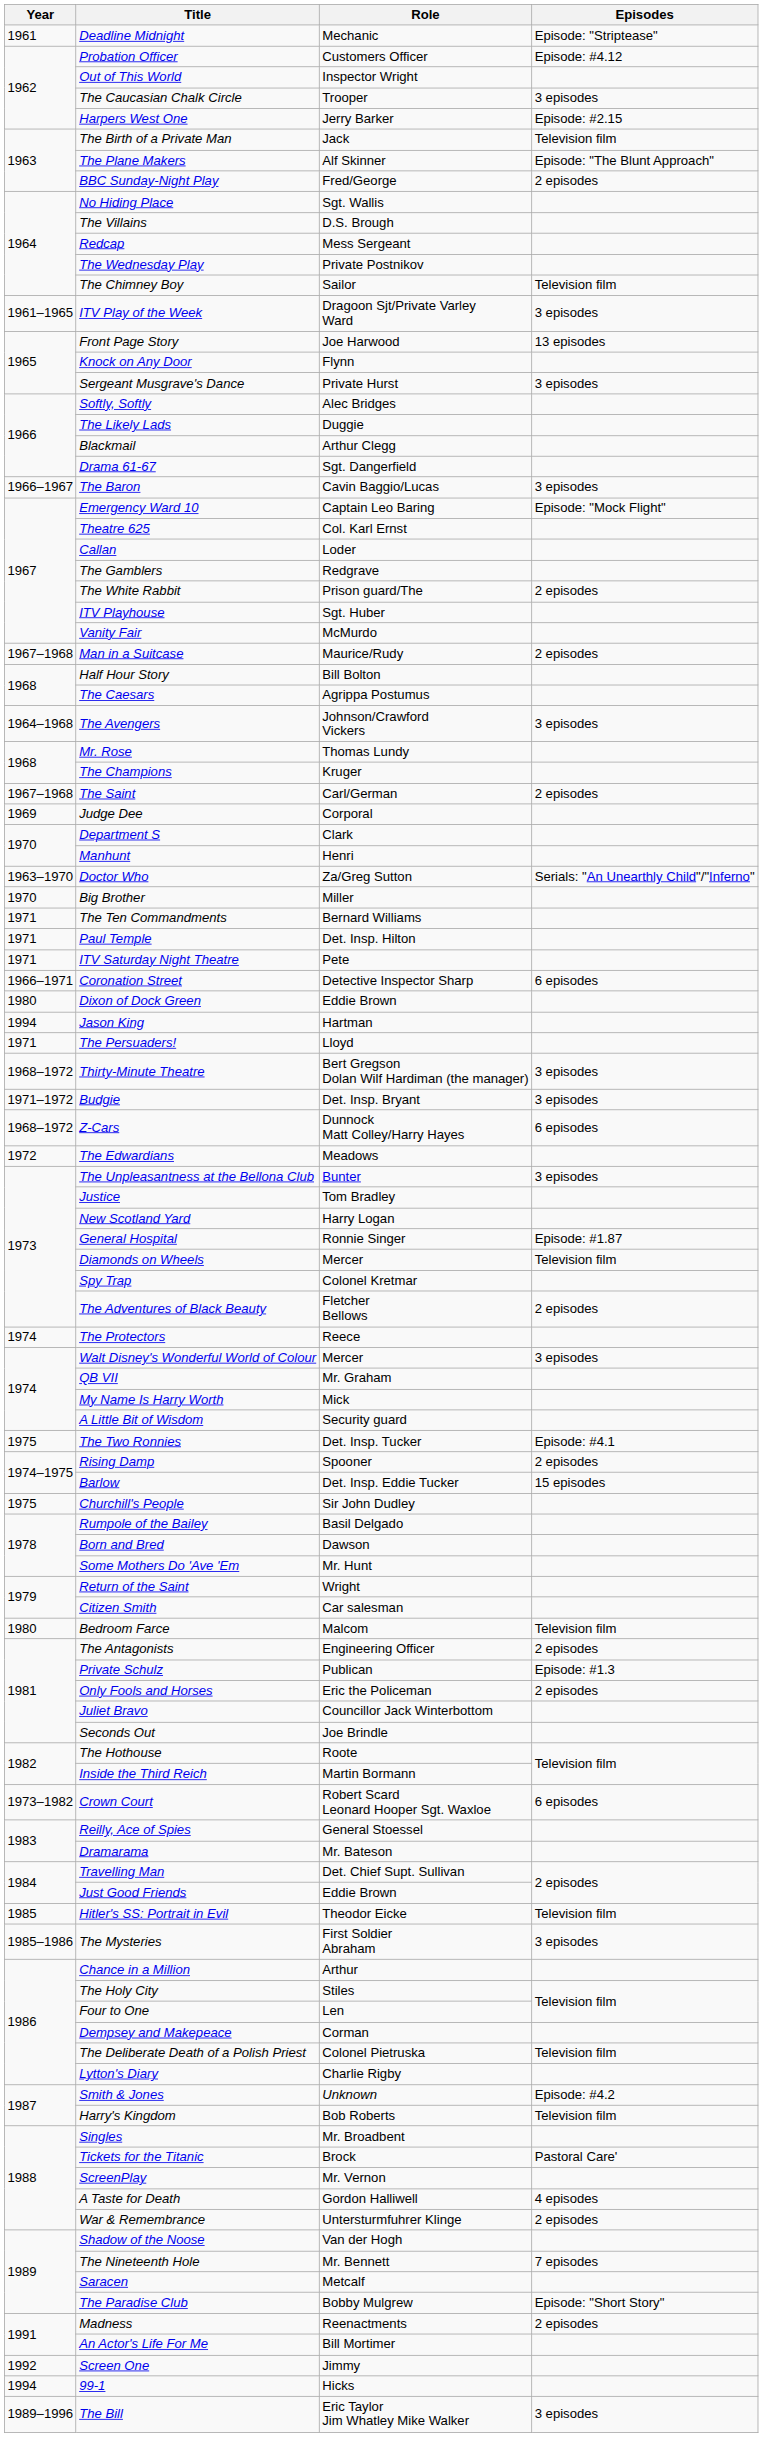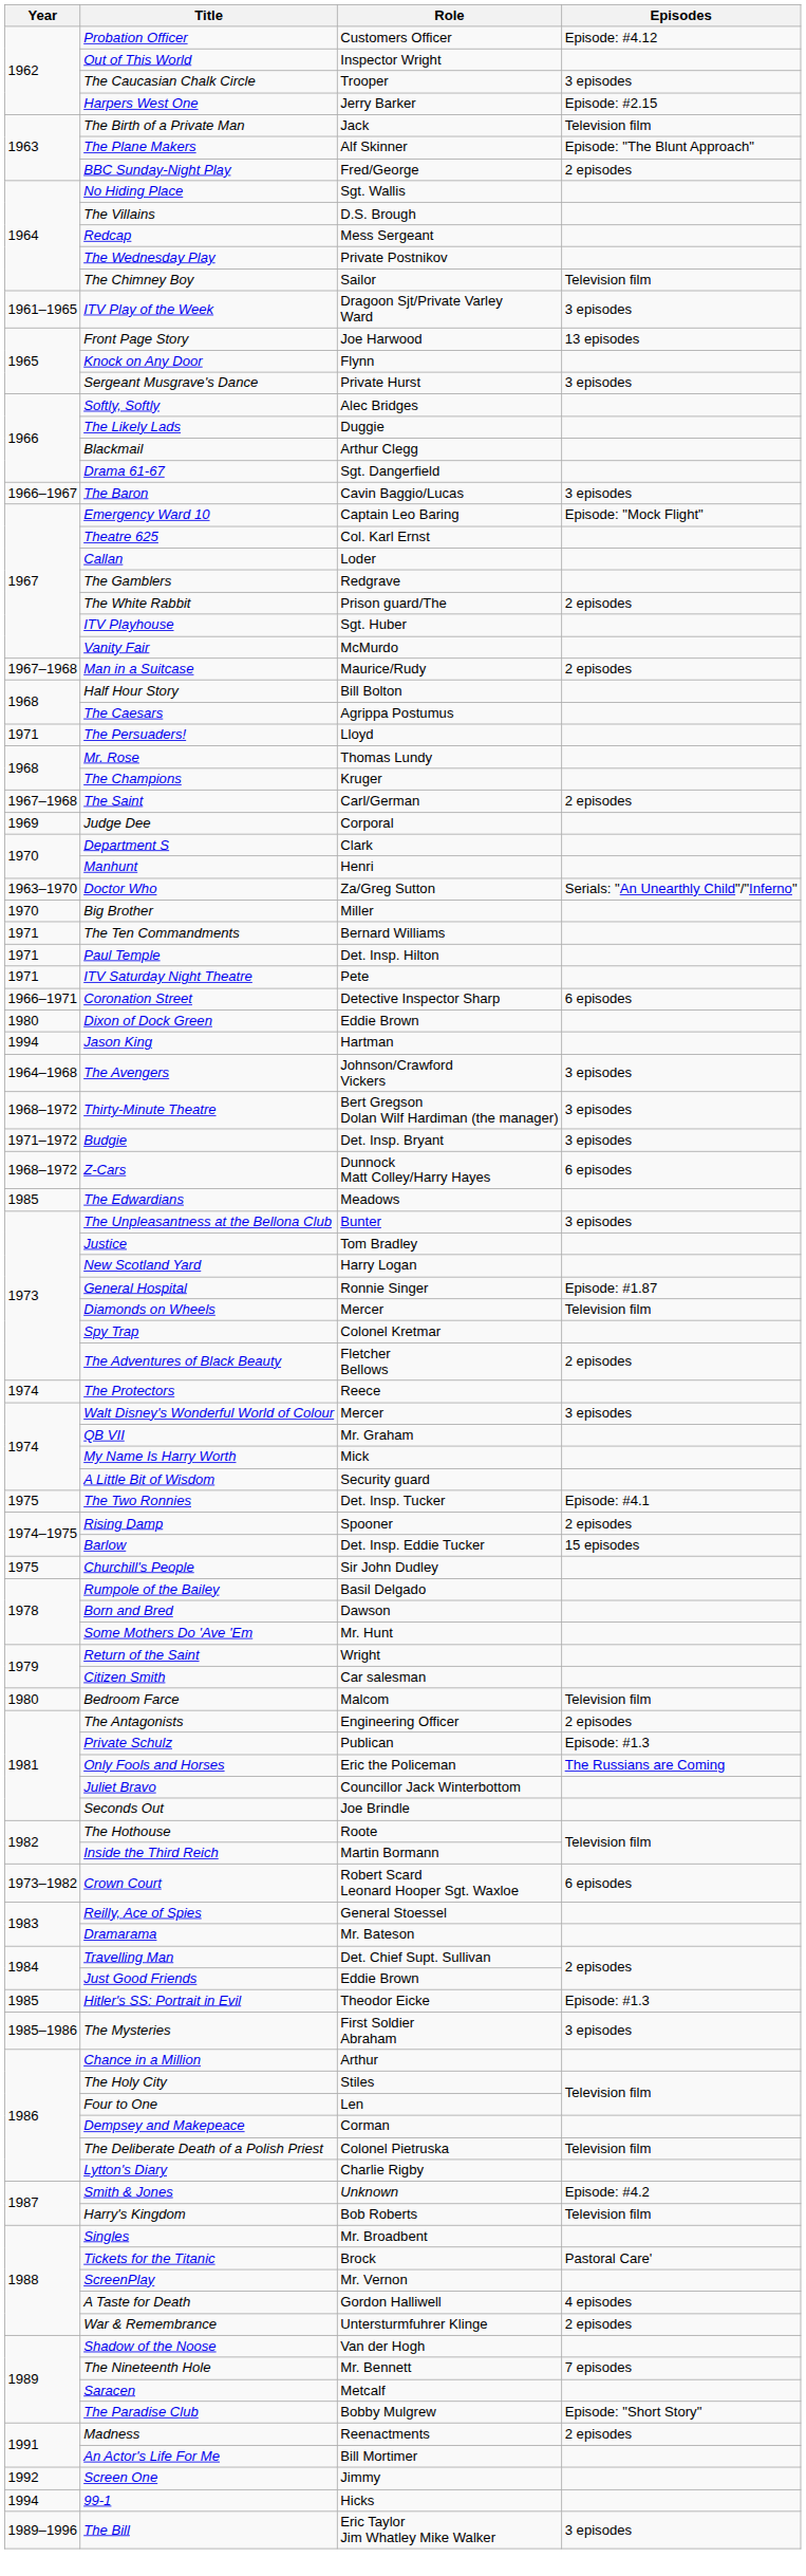- row: 1961 | Deadline Midnight | Mechanic | Episode: "Striptease"
rows swapped: The Avengers <-> The Persuaders!
The Edwardians | Year: 1972 -> 1985
Only Fools and Horses | Episodes: 2 episodes -> The Russians are Coming
Hitler's SS: Portrait in Evil | Episodes: Television film -> Episode: #1.3
